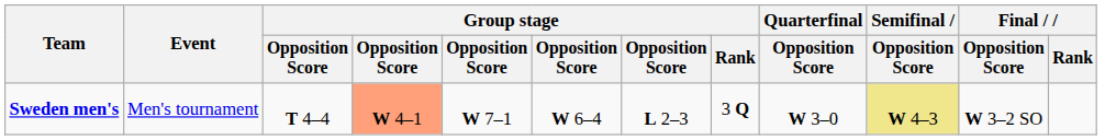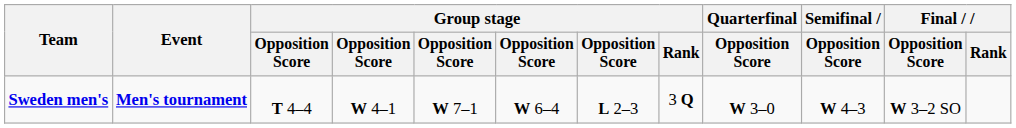Sweden men's | Event: normal -> bold
Sweden men's | column 4: lightsalmon background -> no background
Sweden men's | Semifinal / Opposition Score: khaki background -> no background
